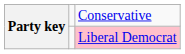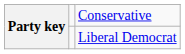Party key / Liberal Democrat | column 3: pink background -> no background
